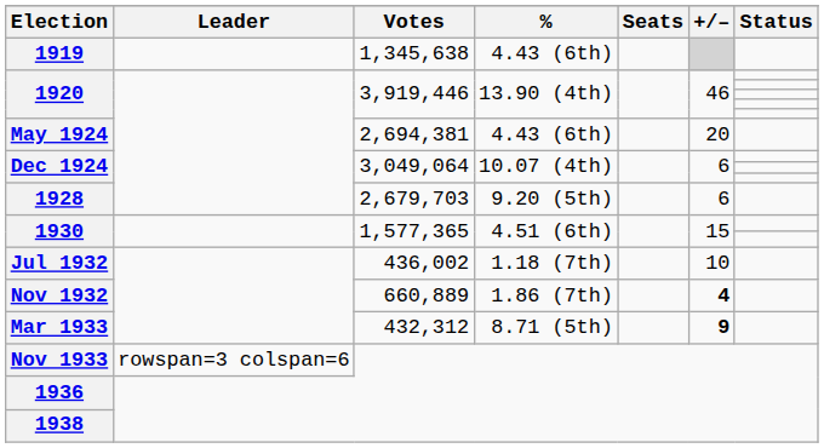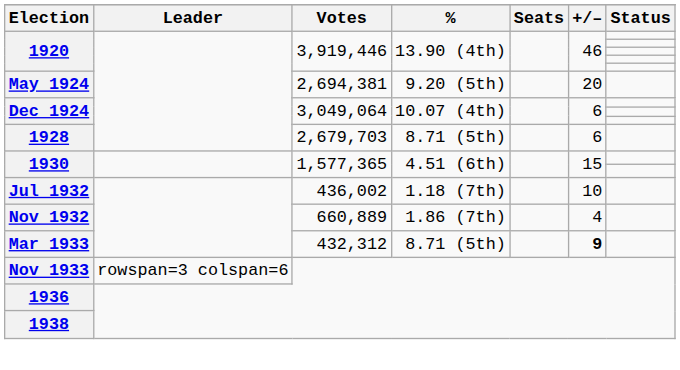- row: 1919 | 1,345,638 | 4.43 (6th)
May 1924 | %: 4.43 (6th) -> 9.20 (5th)
1928 | %: 9.20 (5th) -> 8.71 (5th)
Nov 1932 | +/–: bold -> normal
